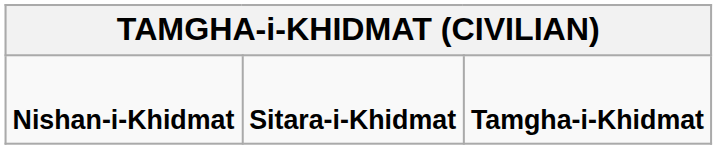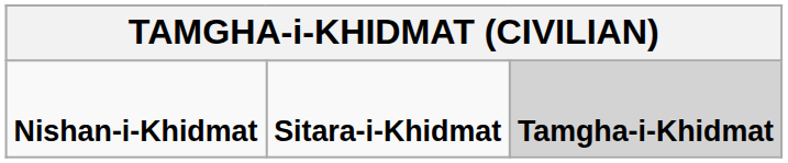Nishan-i-Khidmat | column 3: no background -> lightgrey background
